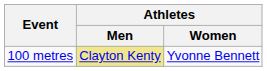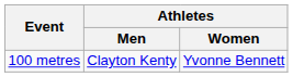100 metres | Athletes / Men: khaki background -> no background
